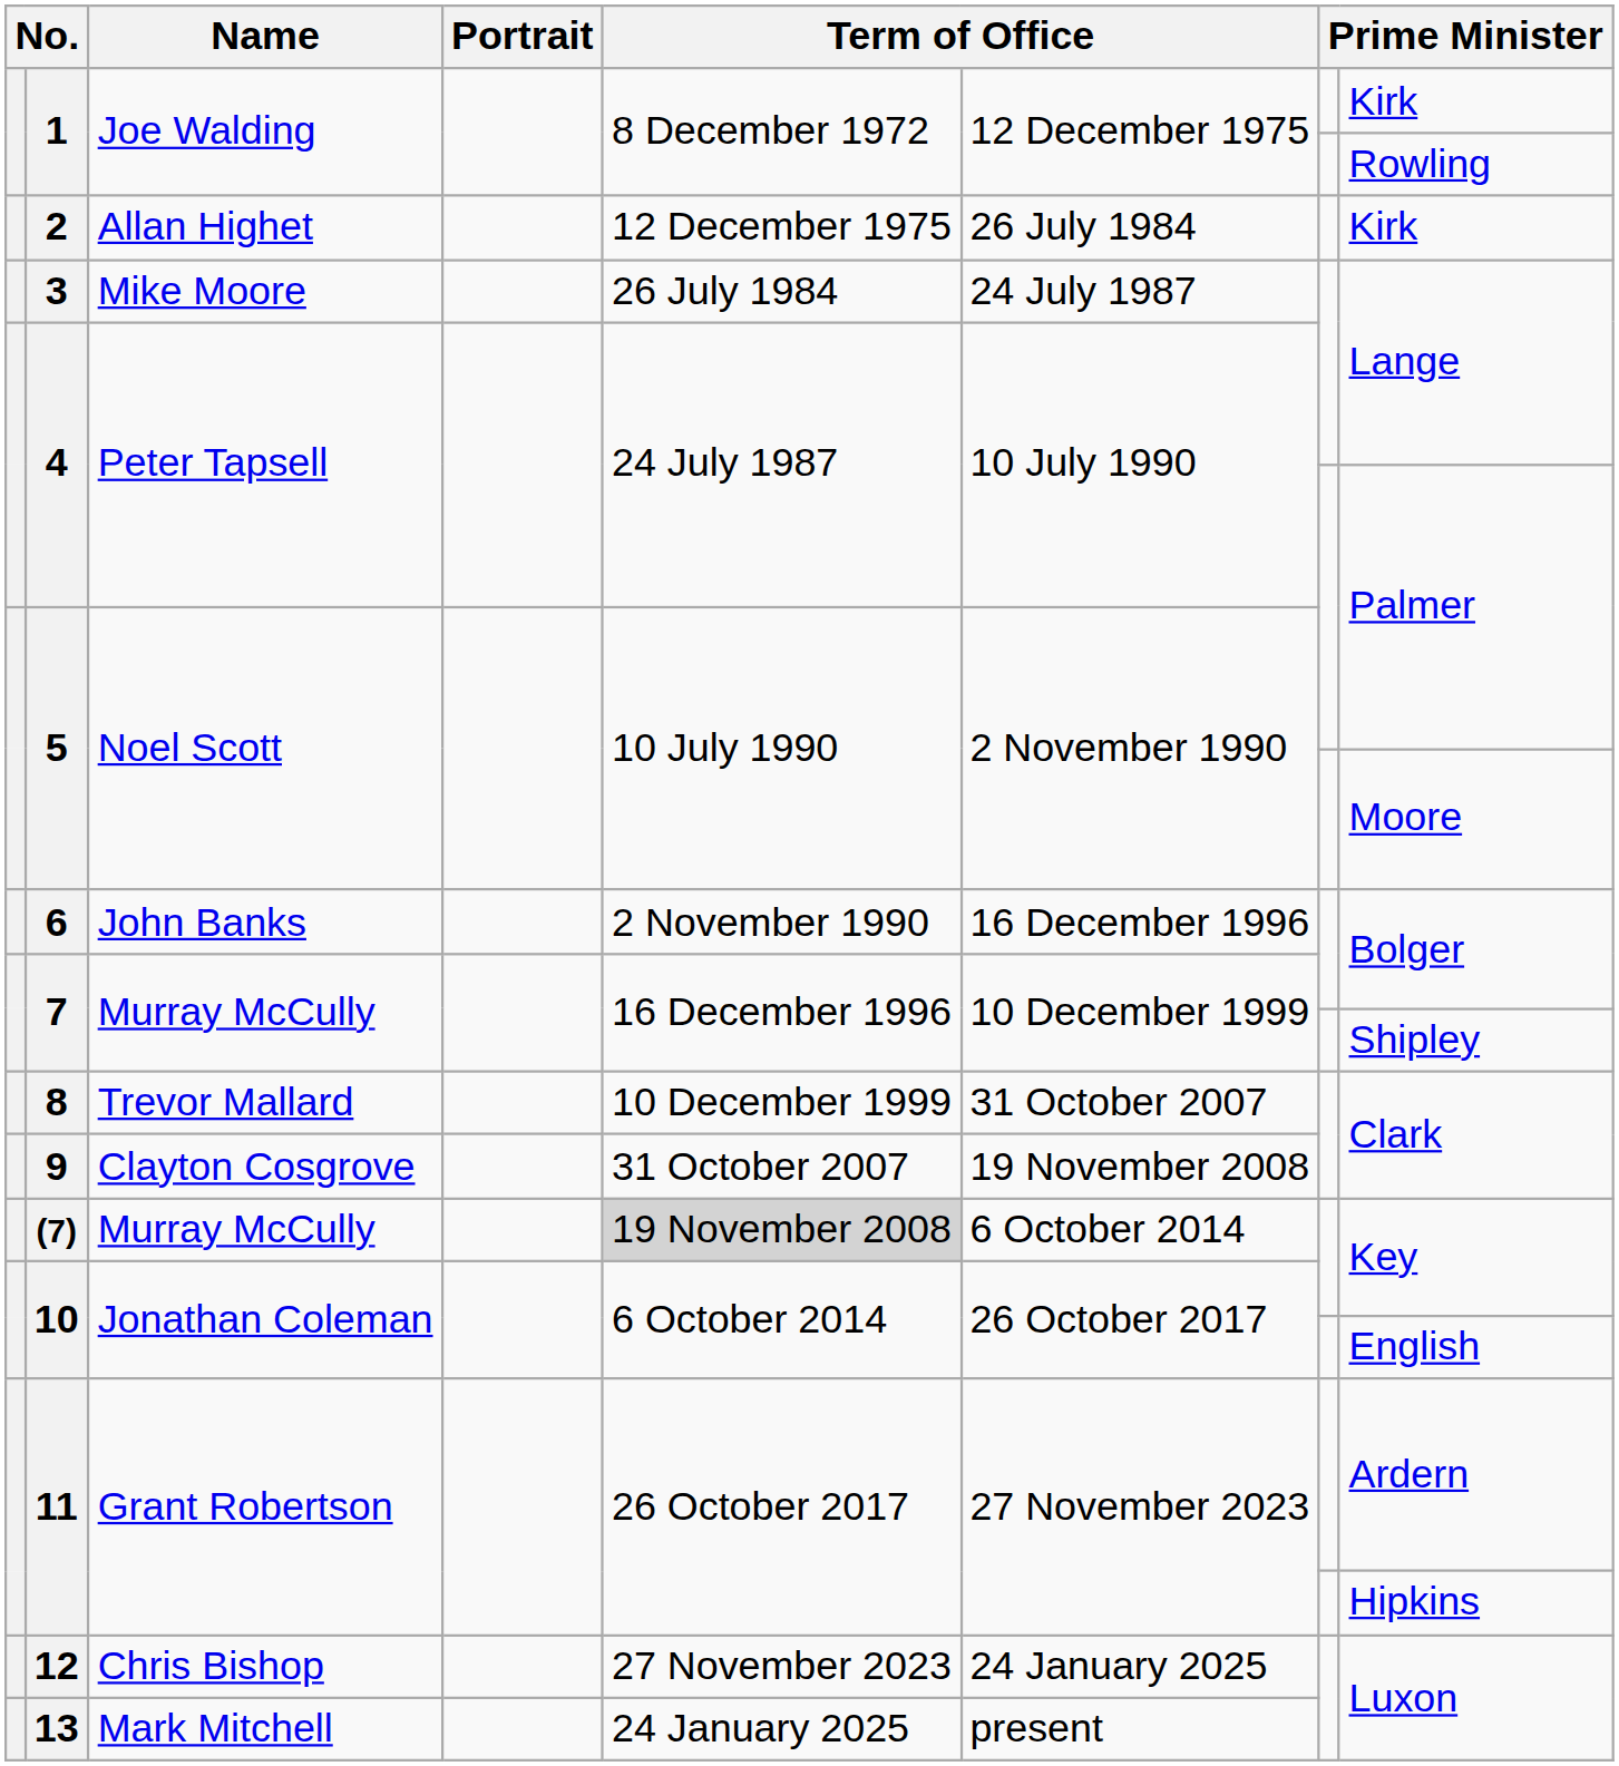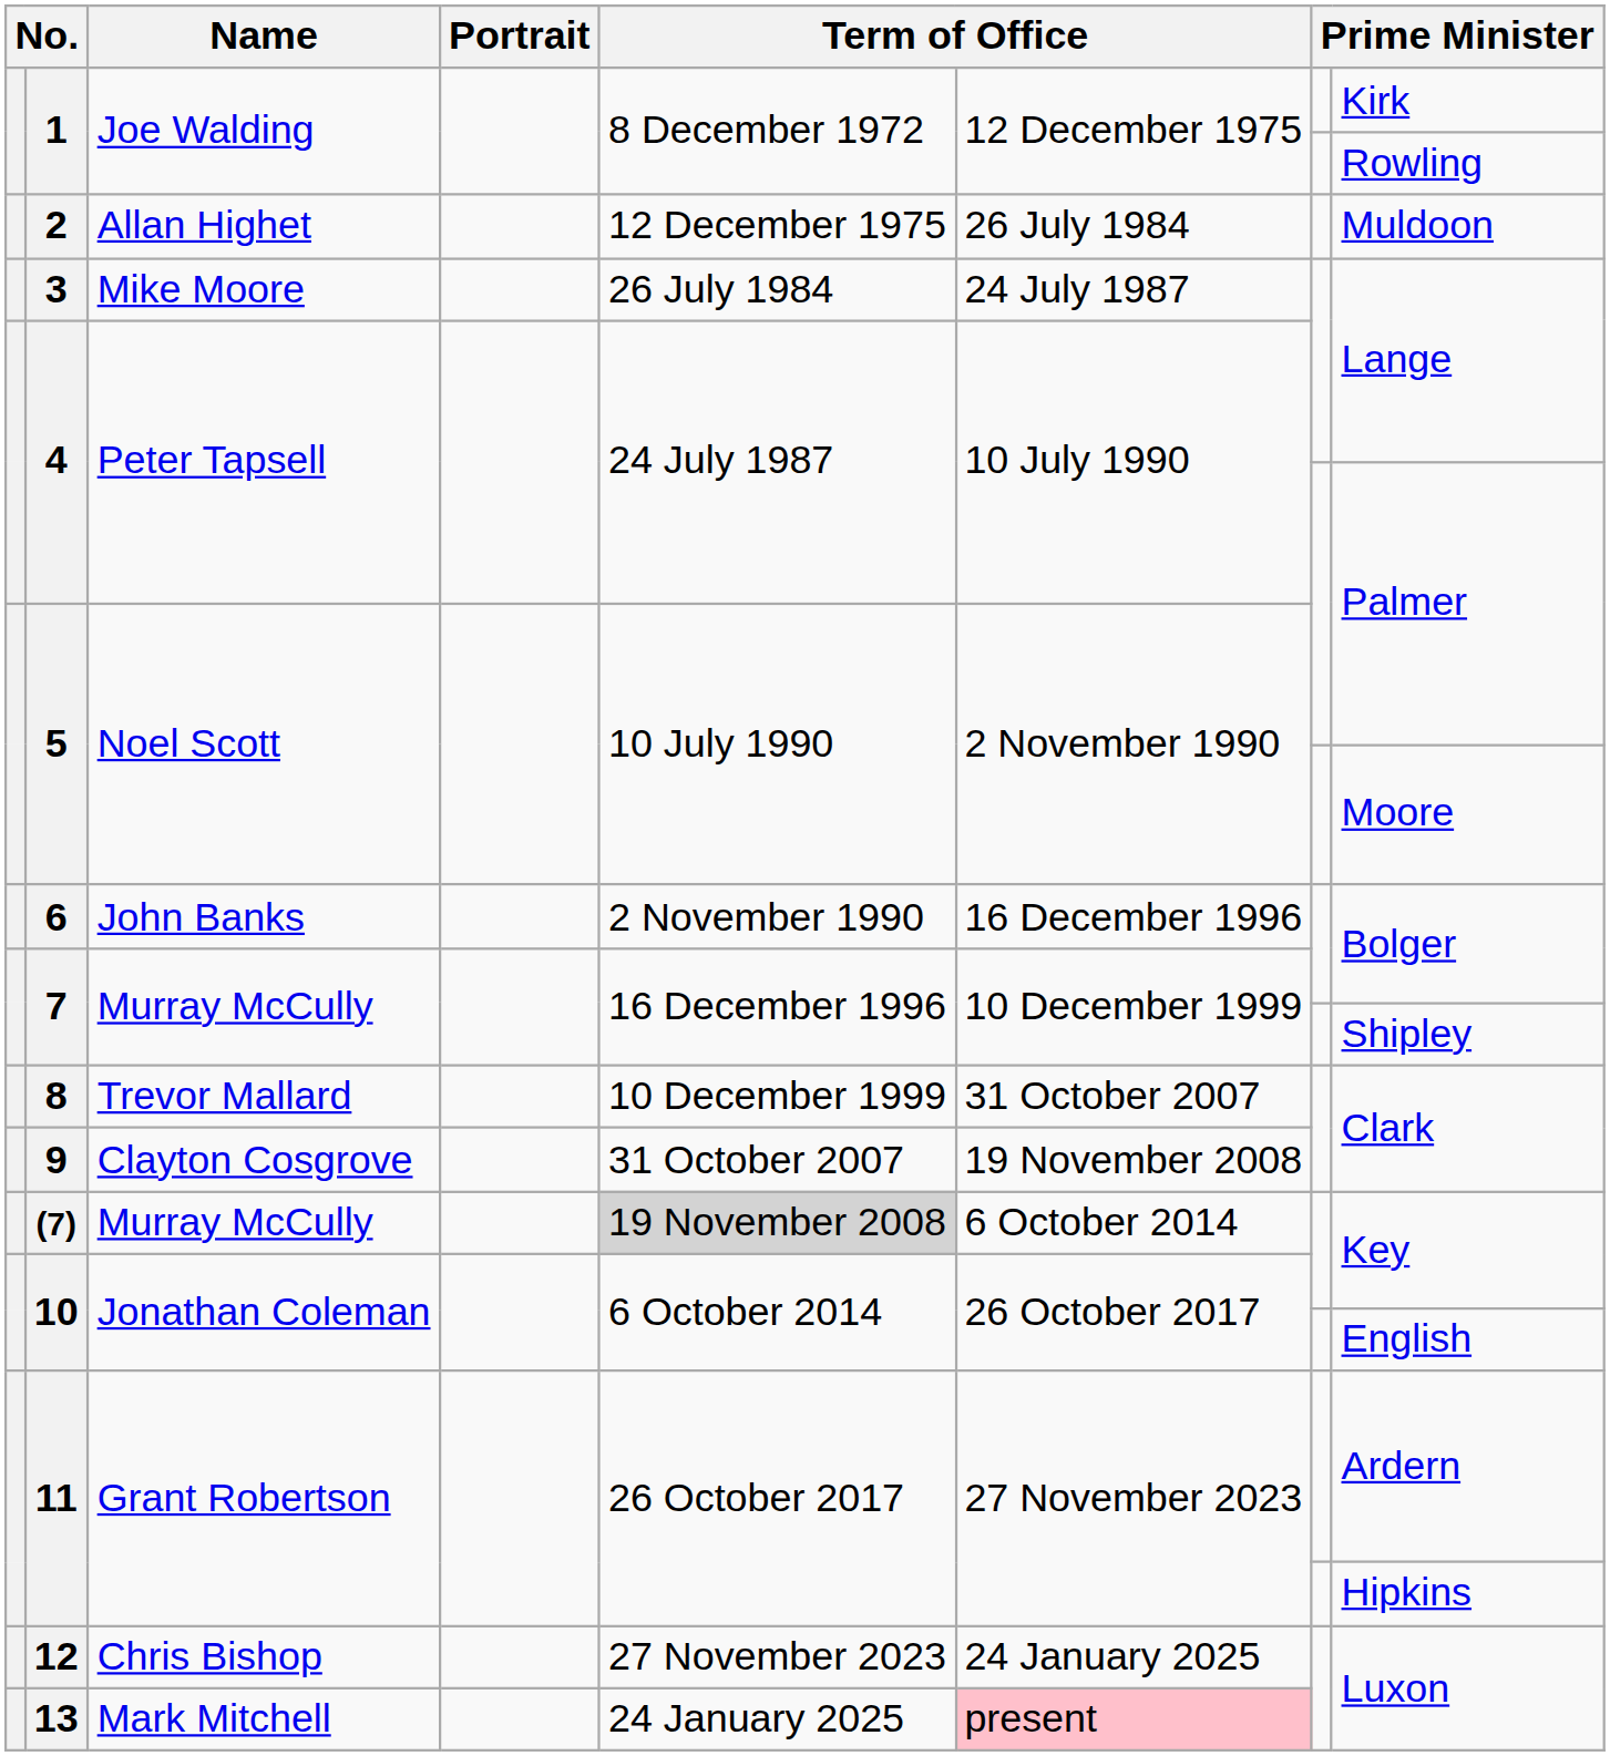2 | column 8: Kirk -> Muldoon
13 | column 6: no background -> pink background
